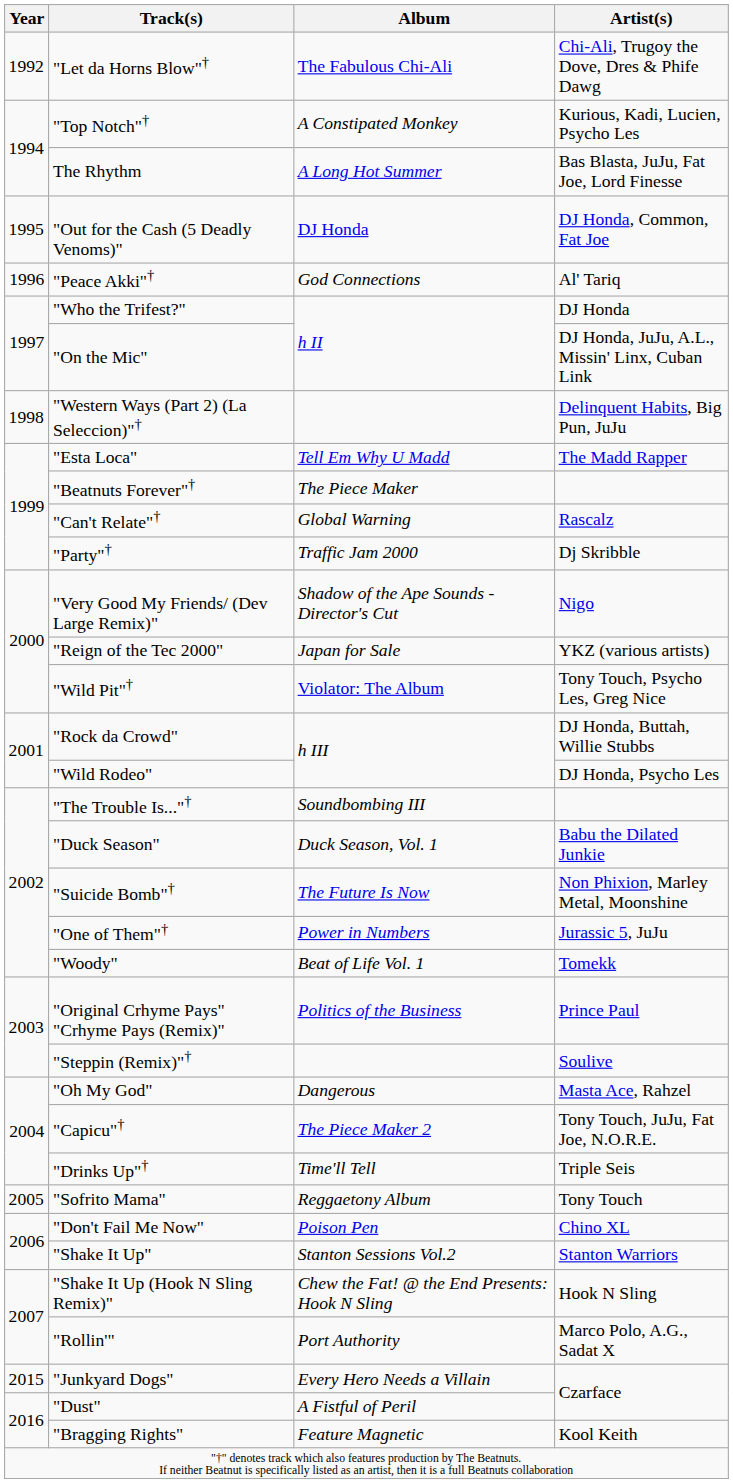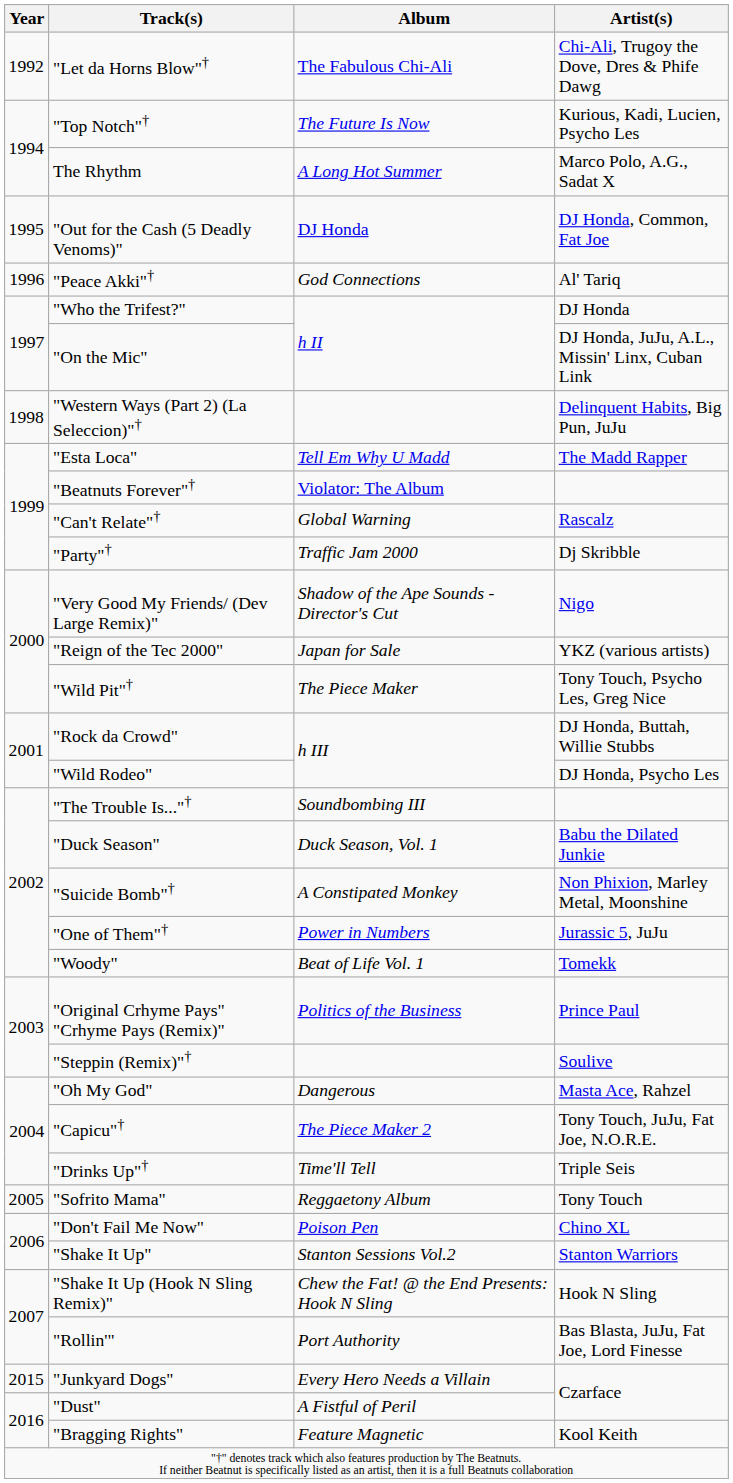"Top Notch"† | Album: A Constipated Monkey -> The Future Is Now
The Rhythm | Artist(s): Bas Blasta, JuJu, Fat Joe, Lord Finesse -> Marco Polo, A.G., Sadat X
"Beatnuts Forever"† | Album: The Piece Maker -> Violator: The Album
"Wild Pit"† | Album: Violator: The Album -> The Piece Maker
"Suicide Bomb"† | Album: The Future Is Now -> A Constipated Monkey
"Rollin'" | Artist(s): Marco Polo, A.G., Sadat X -> Bas Blasta, JuJu, Fat Joe, Lord Finesse
